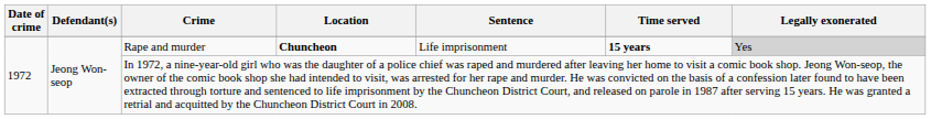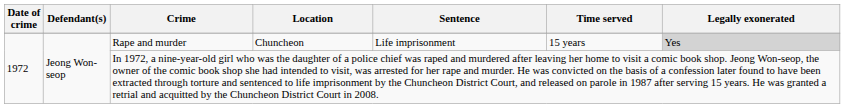Rape and murder | Location: bold -> normal
Rape and murder | Time served: bold -> normal
